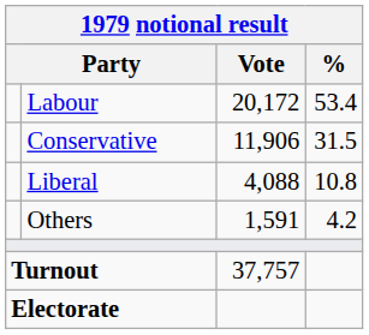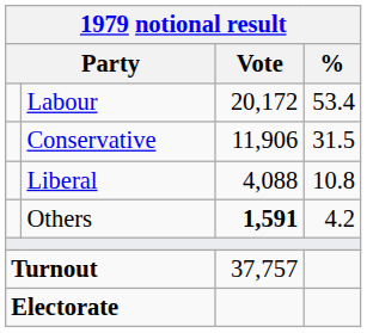Others | Vote: normal -> bold
